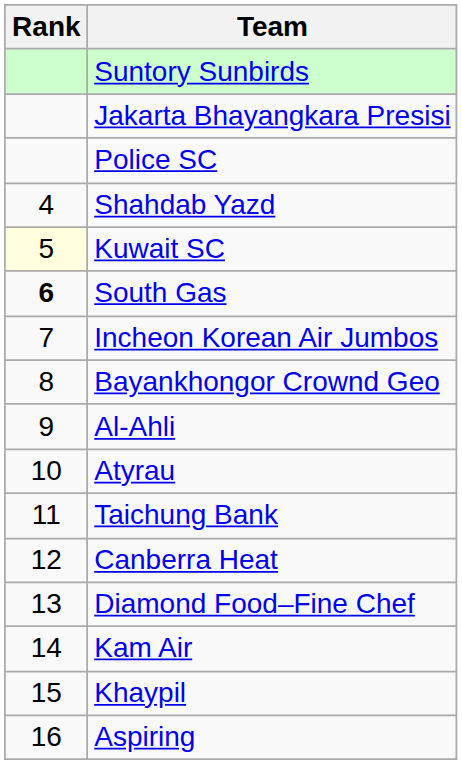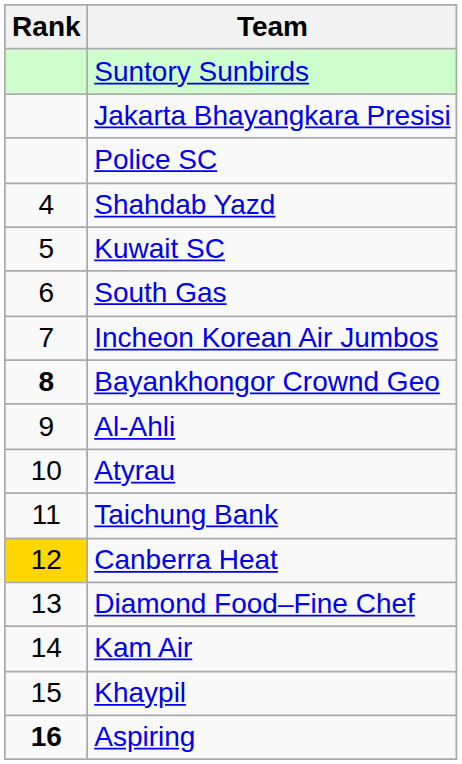Kuwait SC | Rank: lightyellow background -> no background
South Gas | Rank: bold -> normal
Bayankhongor Crownd Geo | Rank: normal -> bold
Canberra Heat | Rank: no background -> gold background
Aspiring | Rank: normal -> bold
